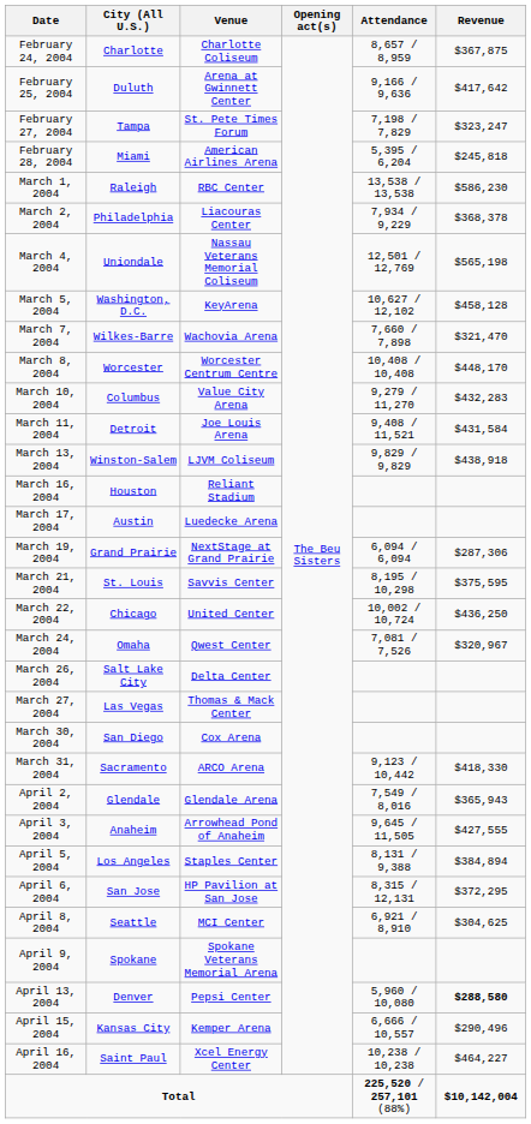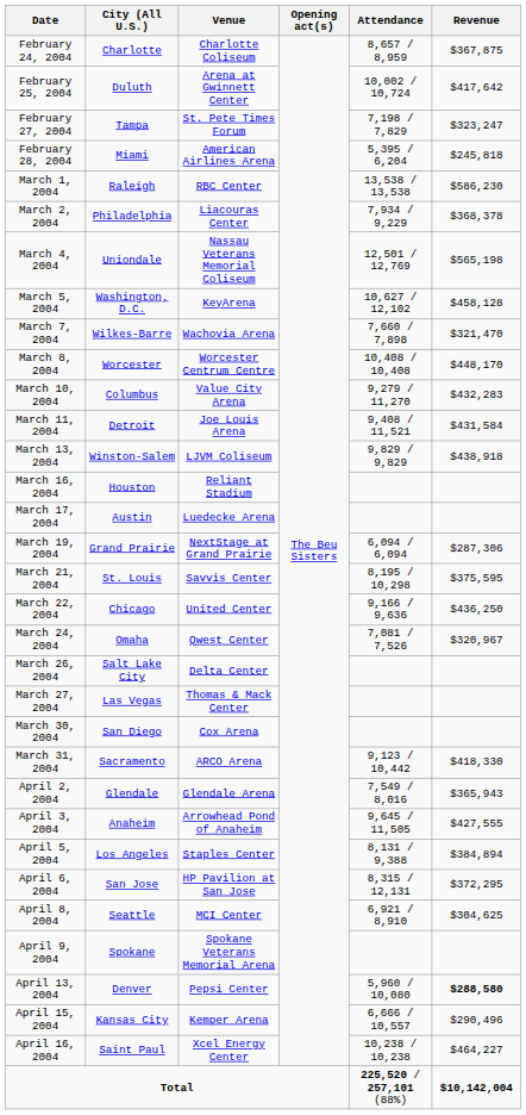February 25, 2004 | Attendance: 9,166 / 9,636 -> 10,002 / 10,724
March 22, 2004 | Attendance: 10,002 / 10,724 -> 9,166 / 9,636
